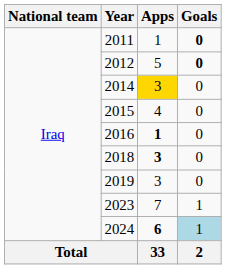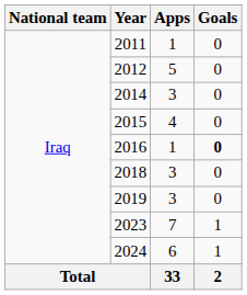2011 | Goals: bold -> normal
2012 | Goals: bold -> normal
2014 | Apps: gold background -> no background
2016 | Apps: bold -> normal
2016 | Goals: normal -> bold
2018 | Apps: bold -> normal
2024 | Apps: bold -> normal
2024 | Goals: lightblue background -> no background
